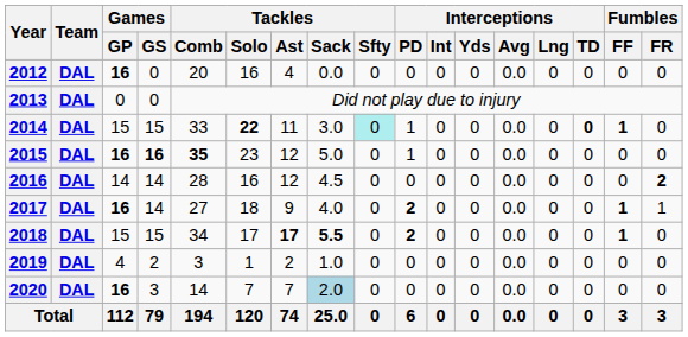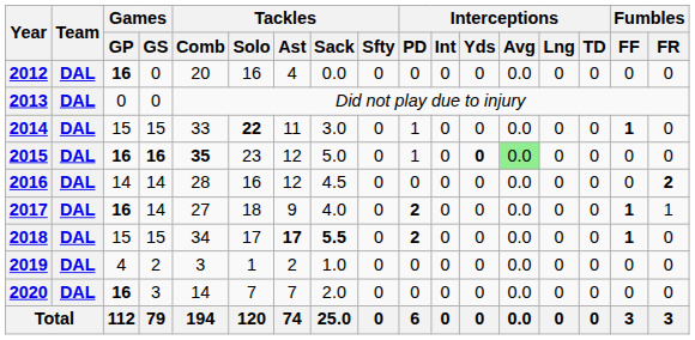2014 | Tackles / Sfty: paleturquoise background -> no background
2014 | Interceptions / TD: bold -> normal
2015 | Interceptions / Yds: normal -> bold
2015 | Interceptions / Avg: no background -> lightgreen background
2020 | Tackles / Sack: lightblue background -> no background
